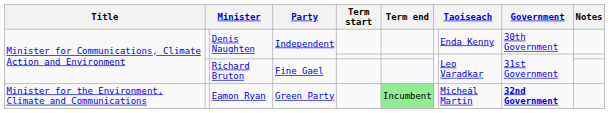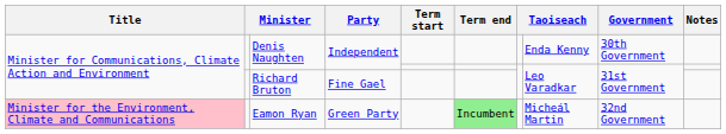Eamon Ryan | Title: no background -> pink background
Eamon Ryan | Government: bold -> normal
